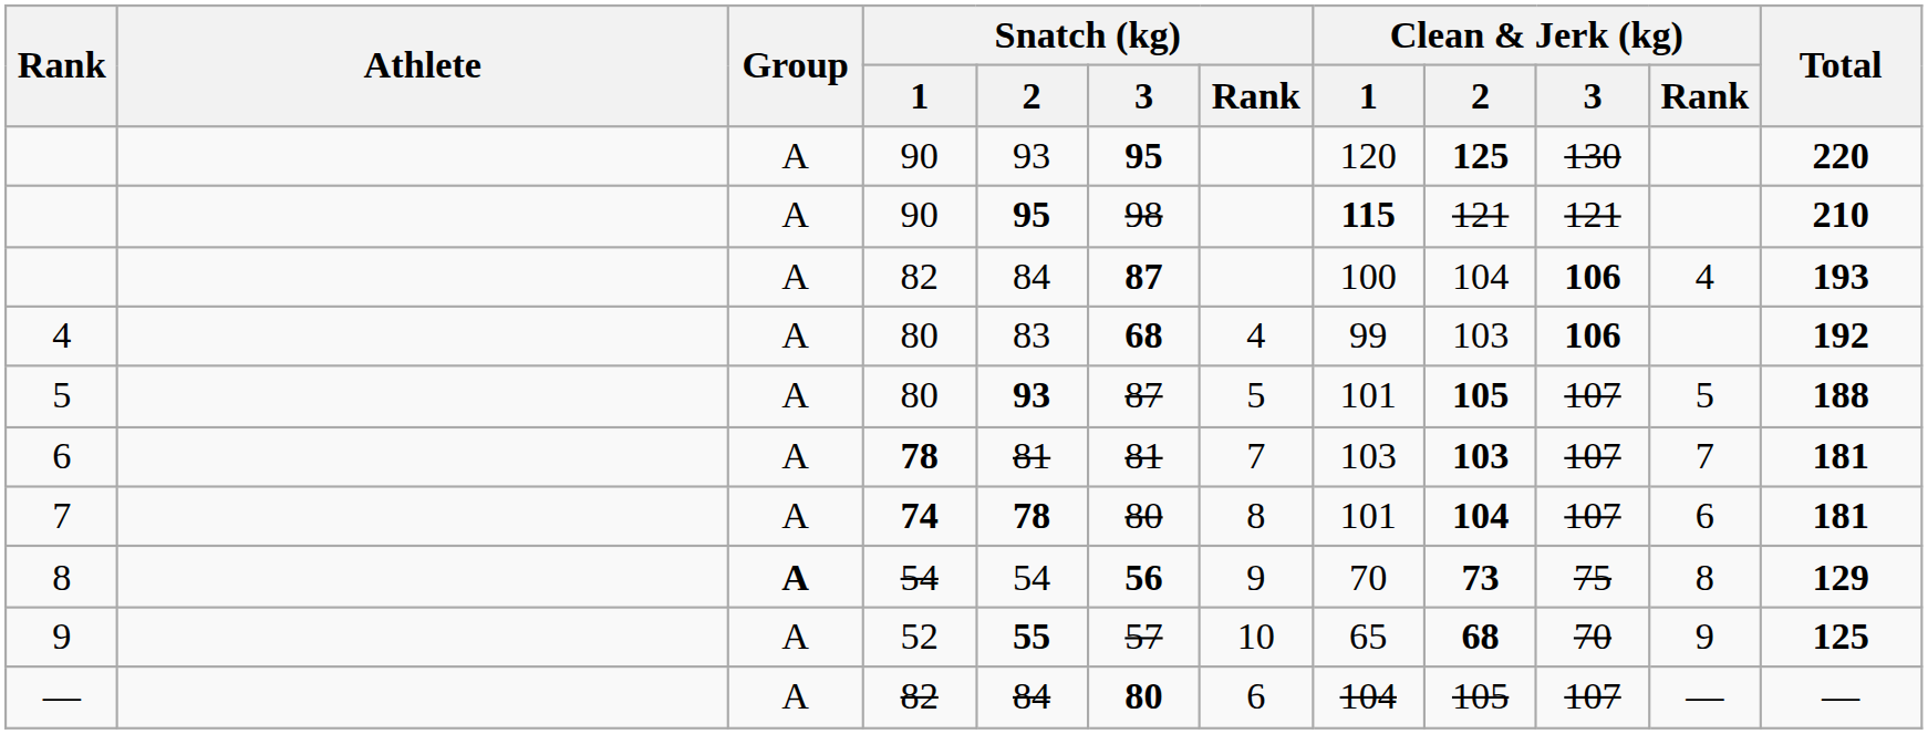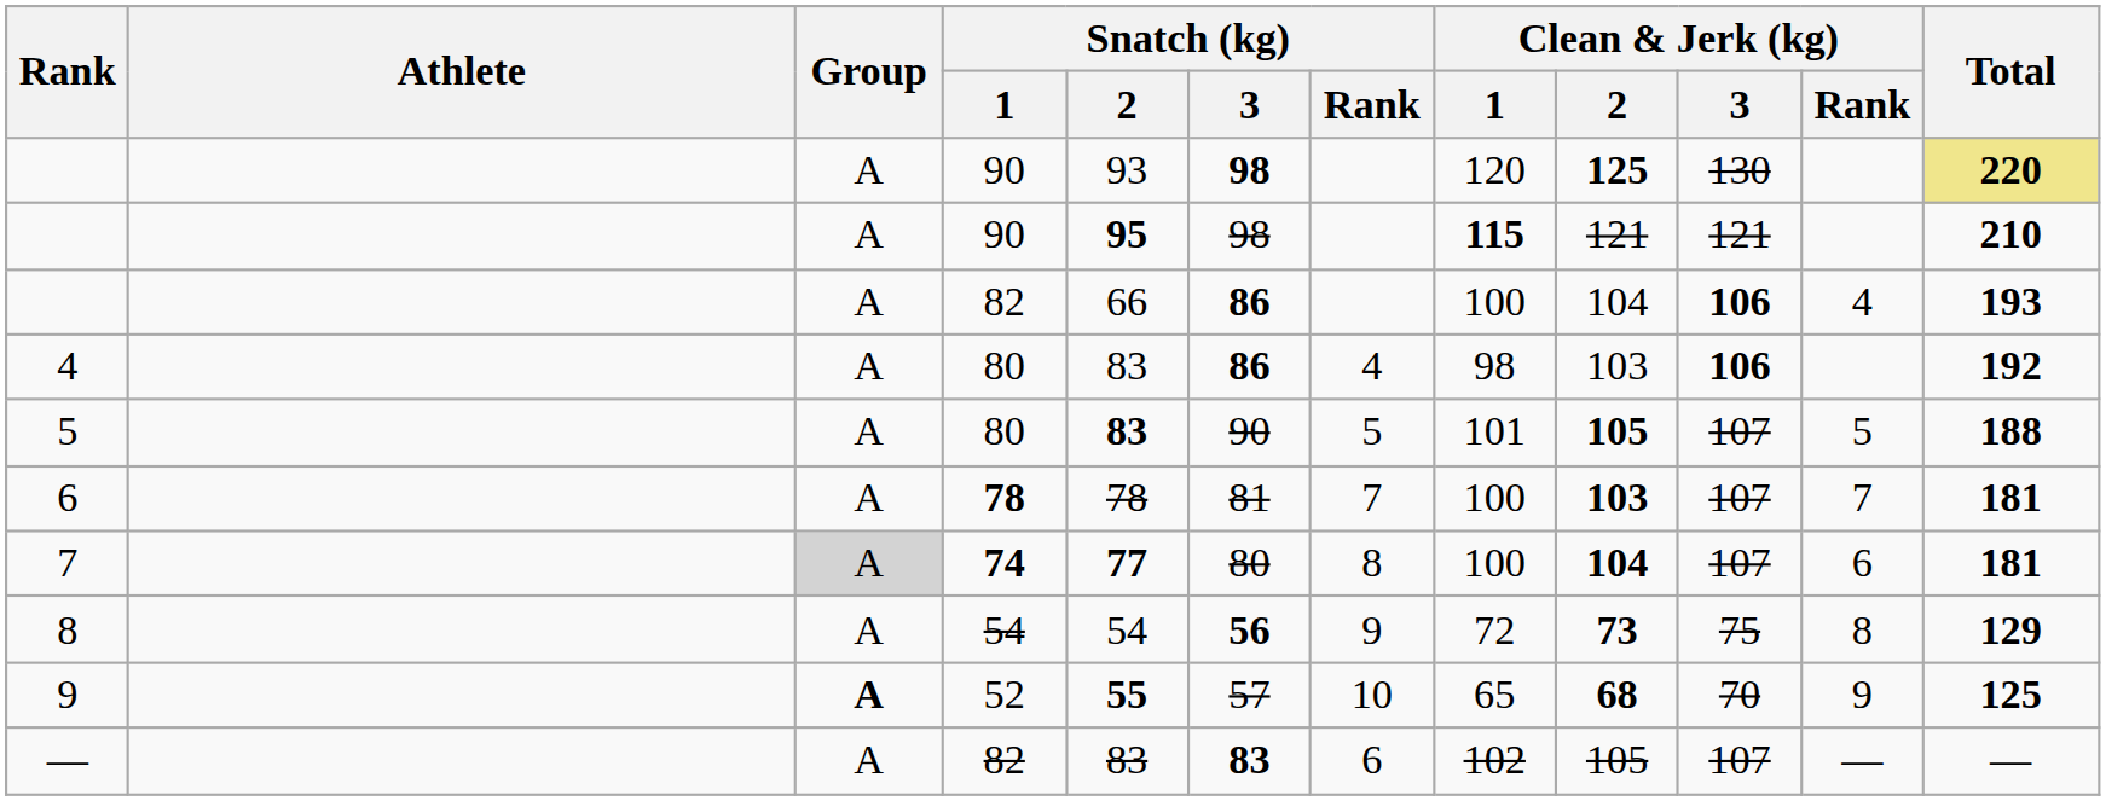row 3 | Snatch (kg) / 3: 95 -> 98
row 3 | Total: no background -> khaki background
row 5 | Snatch (kg) / 2: 84 -> 66
row 5 | Snatch (kg) / 3: 87 -> 86
row 6 | Snatch (kg) / 3: 68 -> 86
row 6 | Clean & Jerk (kg) / 1: 99 -> 98
row 7 | Snatch (kg) / 2: 93 -> 83
row 7 | Snatch (kg) / 3: 87 -> 90
row 8 | Snatch (kg) / 2: 81 -> 78
row 8 | Clean & Jerk (kg) / 1: 103 -> 100
row 9 | Group: no background -> lightgrey background
row 9 | Snatch (kg) / 2: 78 -> 77
row 9 | Clean & Jerk (kg) / 1: 101 -> 100
row 10 | Group: bold -> normal
row 10 | Clean & Jerk (kg) / 1: 70 -> 72
row 11 | Group: normal -> bold
row 12 | Snatch (kg) / 2: 84 -> 83
row 12 | Snatch (kg) / 3: 80 -> 83
row 12 | Clean & Jerk (kg) / 1: 104 -> 102
